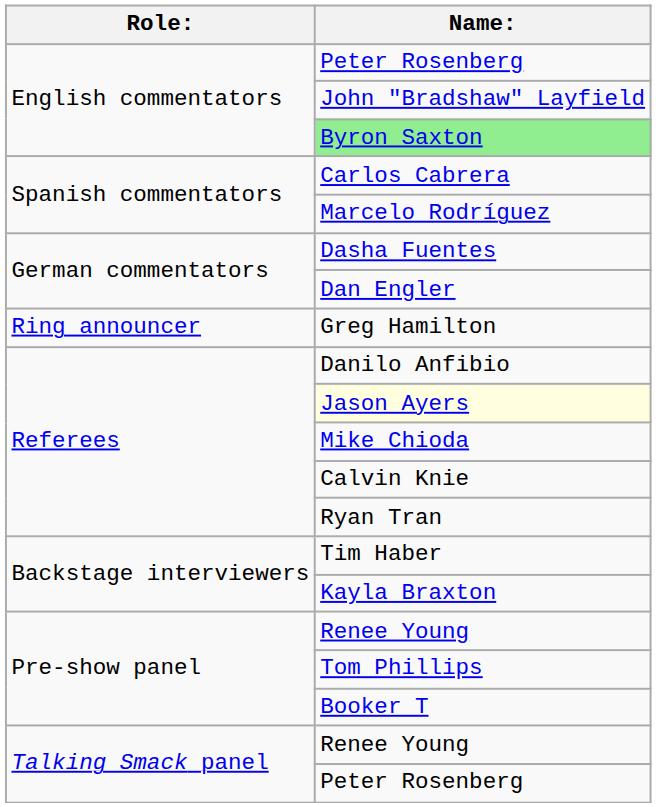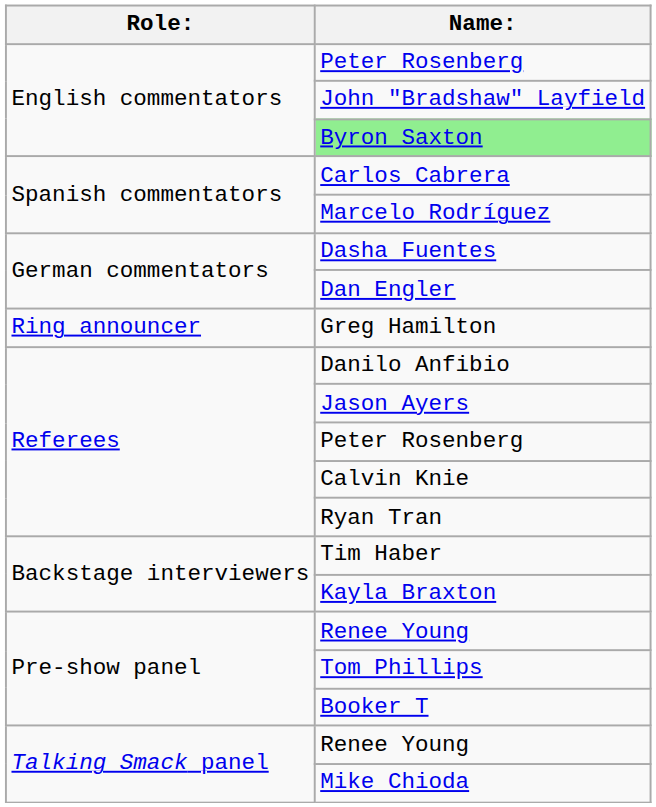row 11 | Name:: lightyellow background -> no background
row 12 | Name:: Mike Chioda -> Peter Rosenberg
row 21 | Name:: Peter Rosenberg -> Mike Chioda
